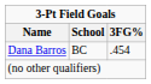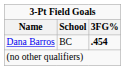Dana Barros | 3FG%: normal -> bold
